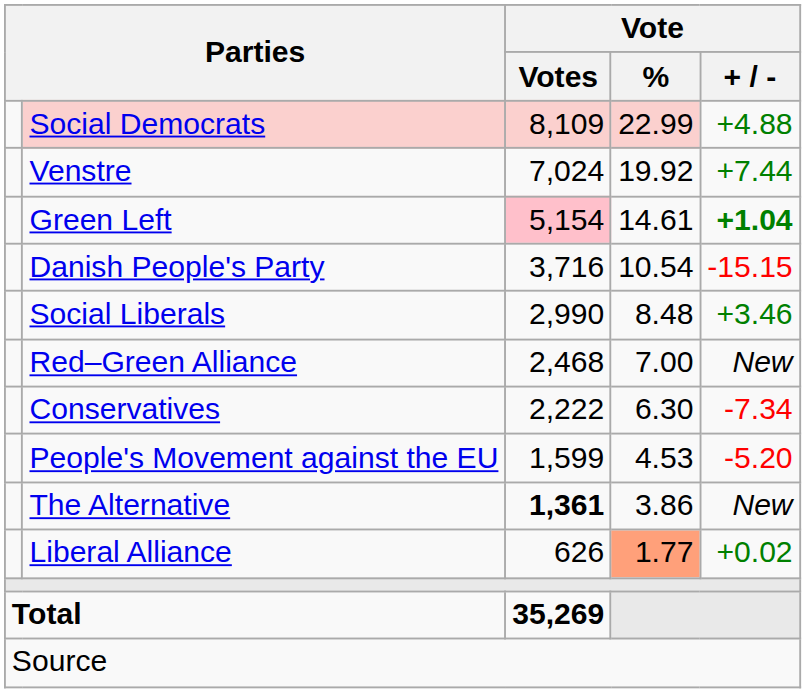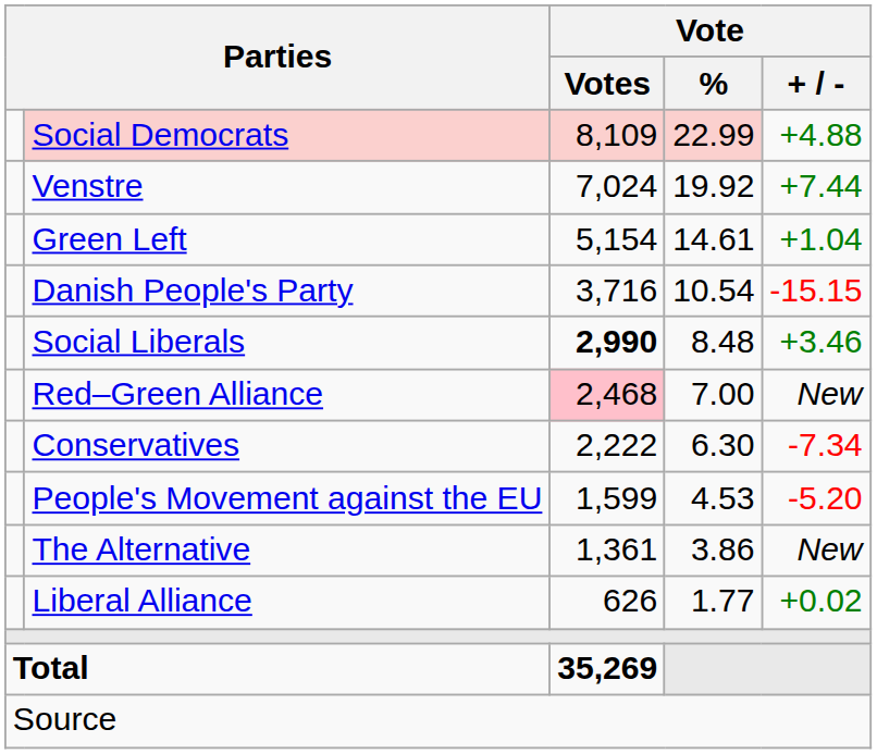Green Left | Vote / Votes: pink background -> no background
Green Left | Vote / + / -: bold -> normal
Social Liberals | Vote / Votes: normal -> bold
Red–Green Alliance | Vote / Votes: no background -> pink background
The Alternative | Vote / Votes: bold -> normal
Liberal Alliance | Vote / %: lightsalmon background -> no background
